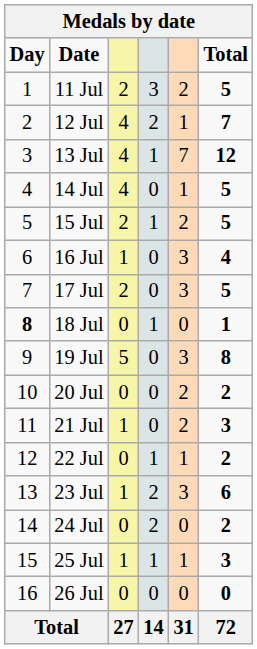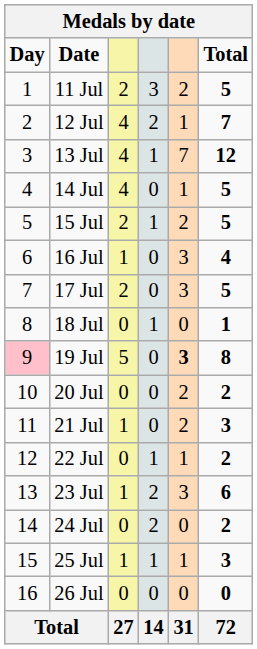18 Jul | Day: bold -> normal
19 Jul | Day: no background -> pink background
19 Jul | column 5: normal -> bold
